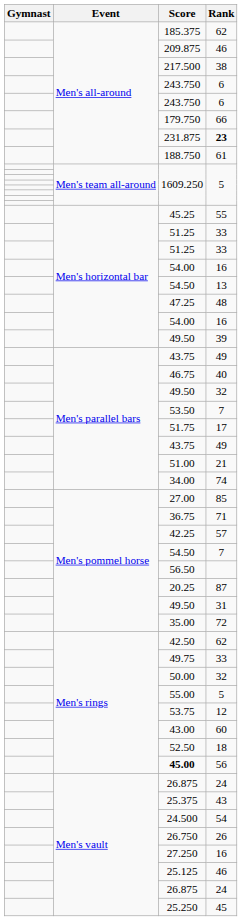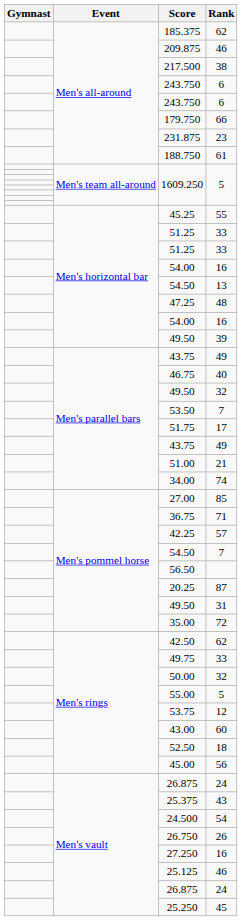231.875 | Rank: bold -> normal
45.00 | Score: bold -> normal
